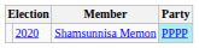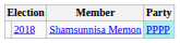Shamsunnisa Memon | column 2: 2020 -> 2018
